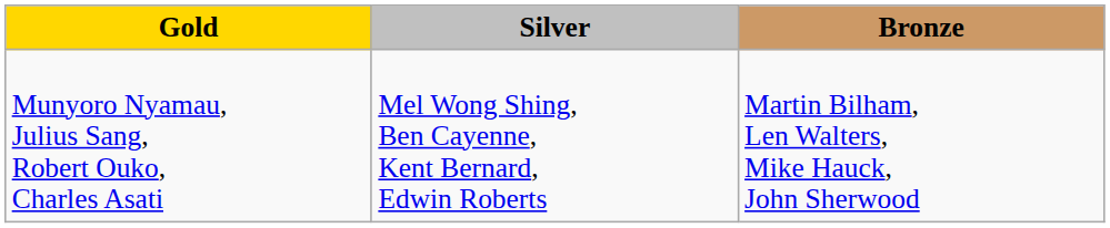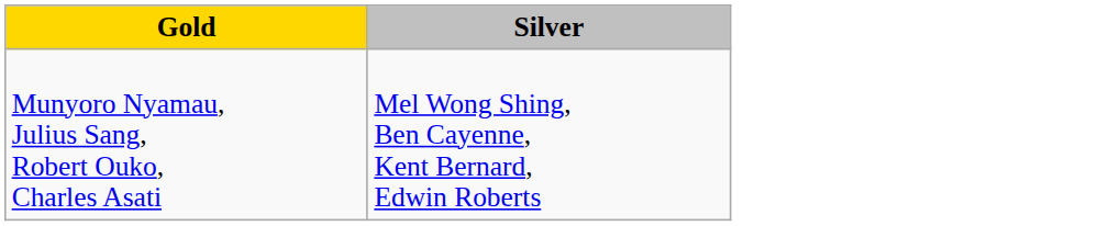- column: Bronze | Martin Bilham, Len Walters, Mike Hauck, John Sherwood
